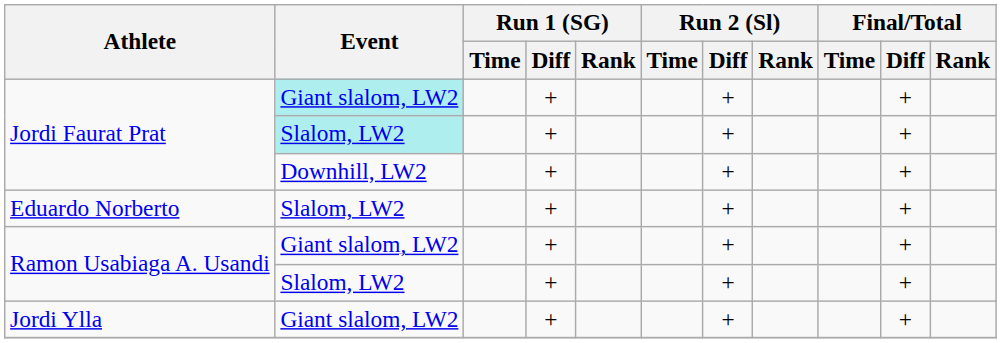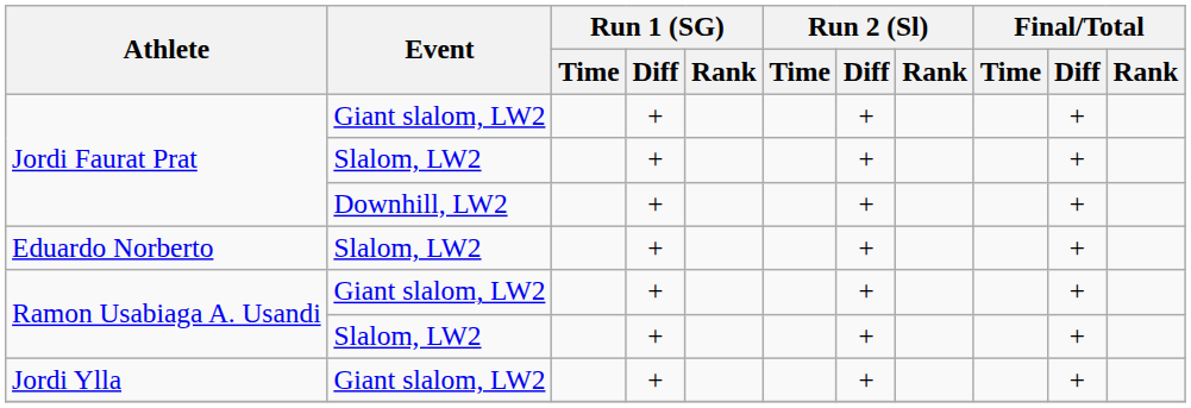Jordi Faurat Prat / Giant slalom, LW2 | Event: paleturquoise background -> no background
Jordi Faurat Prat / Slalom, LW2 | Event: paleturquoise background -> no background
